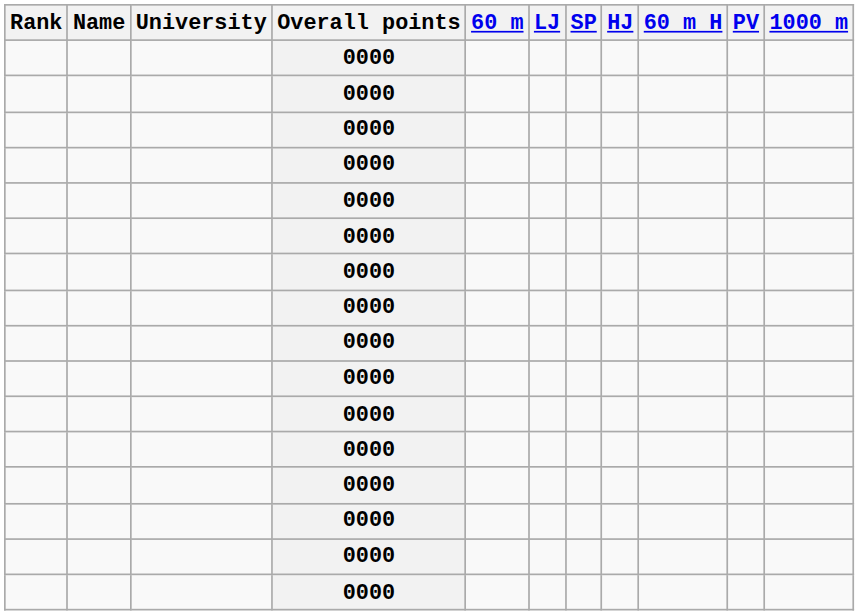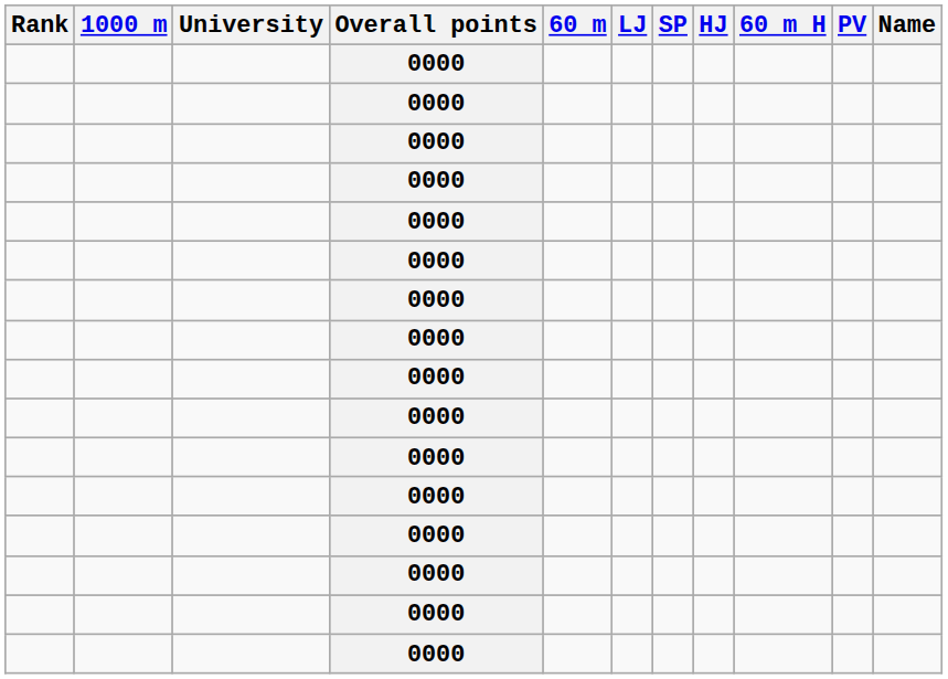columns swapped: Name <-> 1000 m
